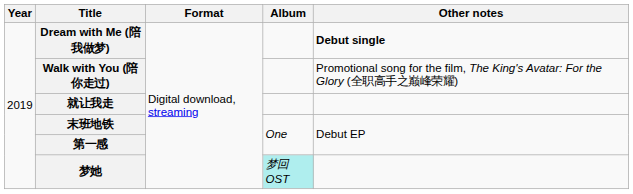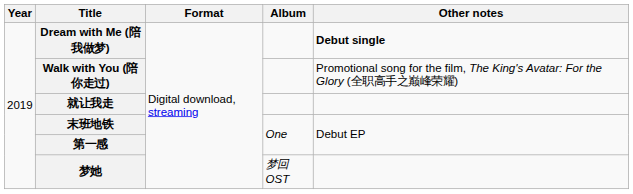梦她 | Album: paleturquoise background -> no background
